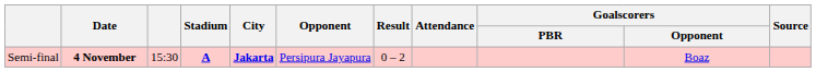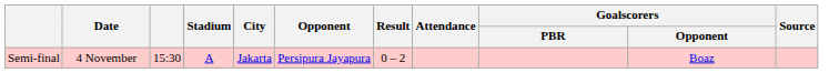Semi-final | Date: bold -> normal
Semi-final | Stadium: bold -> normal
Semi-final | City: bold -> normal
